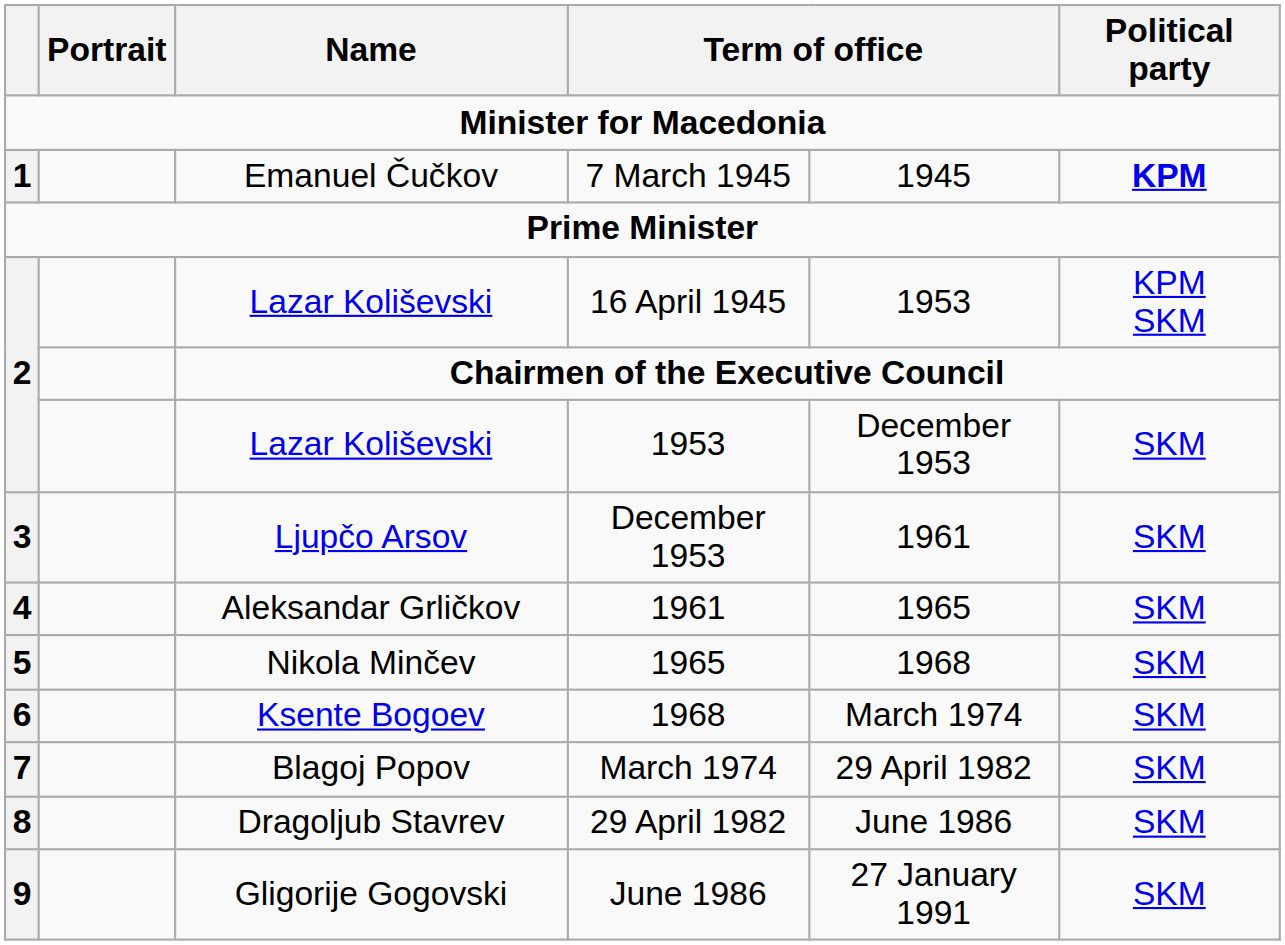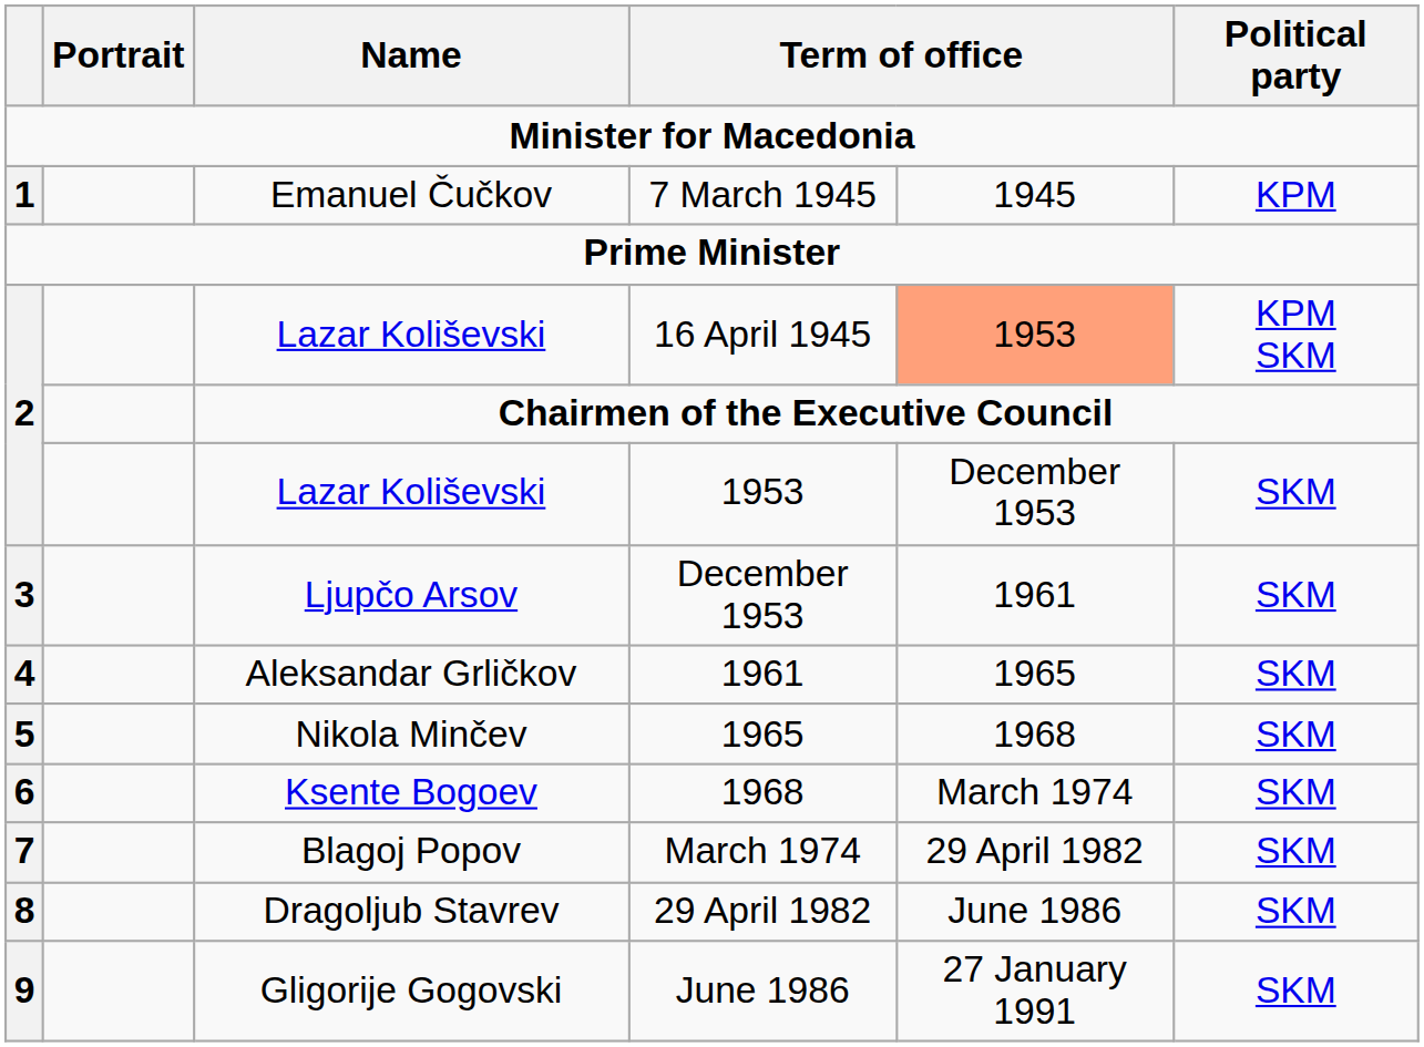7 March 1945 | Political party: bold -> normal
16 April 1945 | column 5: no background -> lightsalmon background
